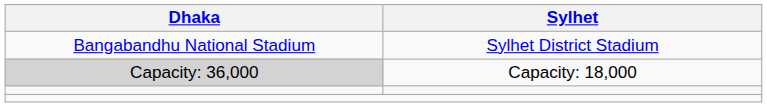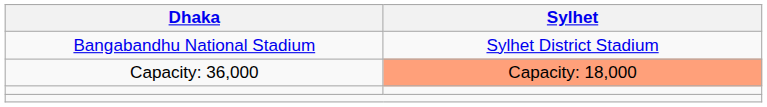Capacity: 36,000 | Dhaka: lightgrey background -> no background
Capacity: 36,000 | Sylhet: no background -> lightsalmon background
